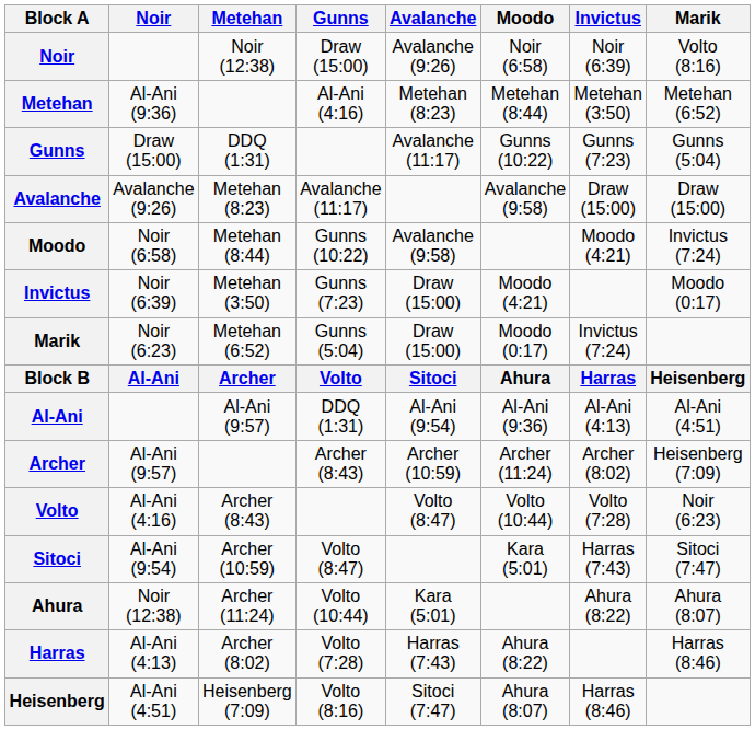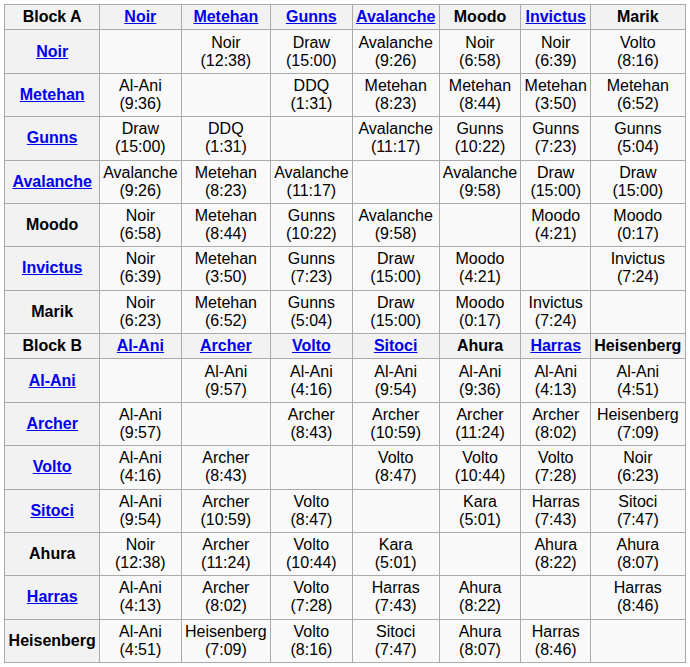row 3 | Gunns: Al-Ani (4:16) -> DDQ (1:31)
row 6 | Marik: Invictus (7:24) -> Moodo (0:17)
row 7 | Marik: Moodo (0:17) -> Invictus (7:24)
row 10 | Gunns: DDQ (1:31) -> Al-Ani (4:16)
